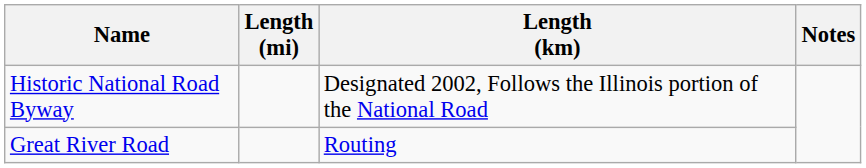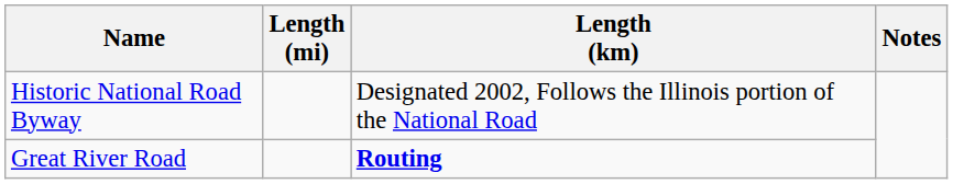Great River Road | Length (km): normal -> bold
